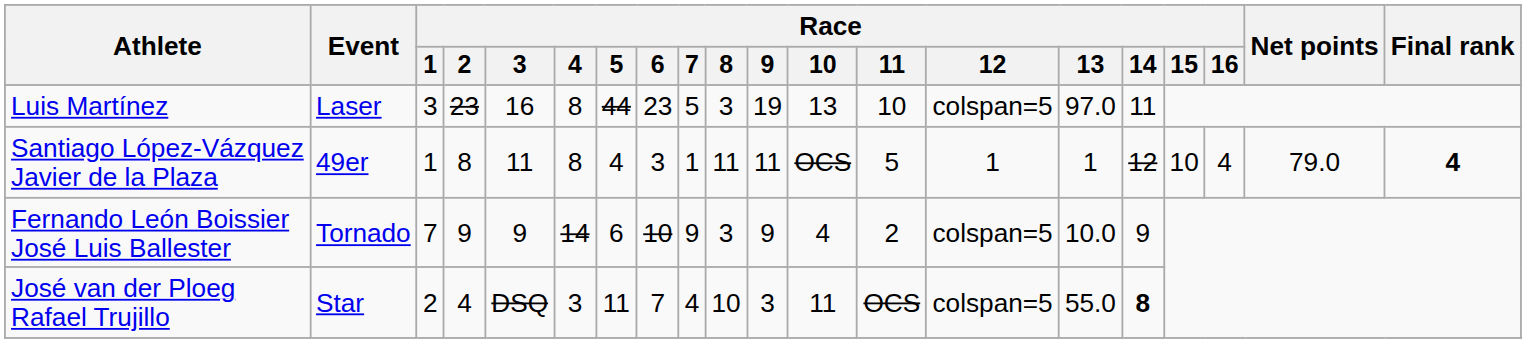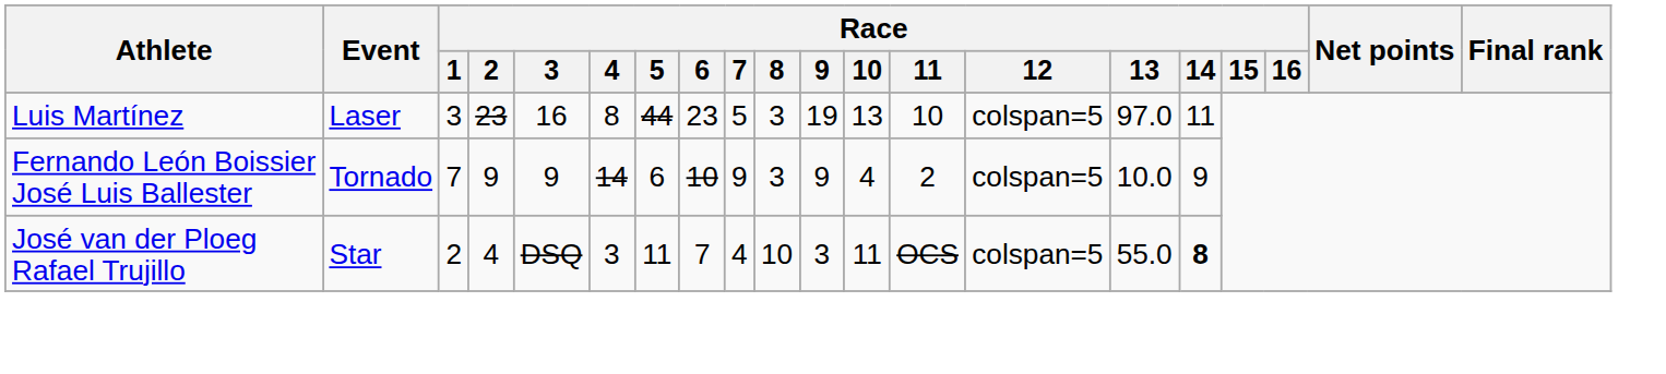- row: Santiago López-Vázquez Javier de la Plaza | 49er | 1 | 8 | 11 | 8 | 4 | 3 | 1 | 11 | 11 | OCS | 5 | 1 | 1 | 12 | 10 | 4 | 79.0 | 4
